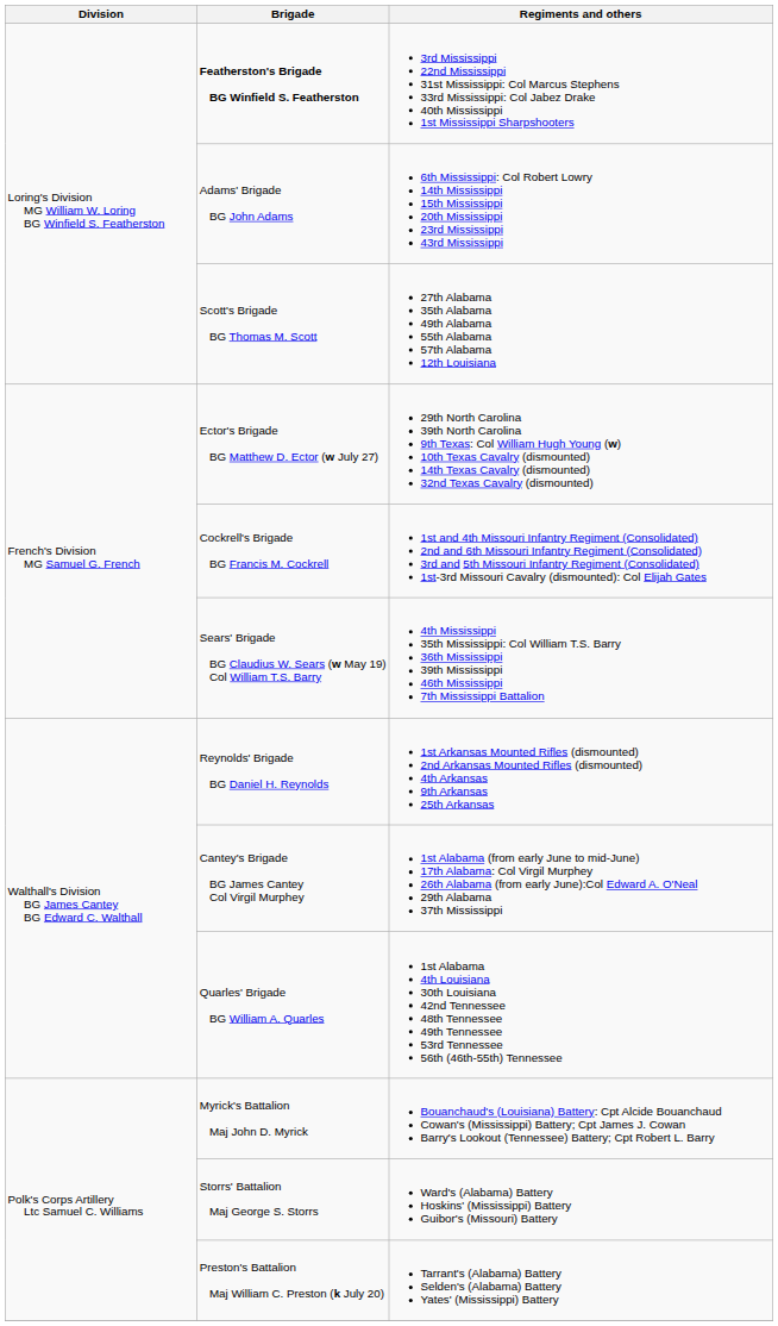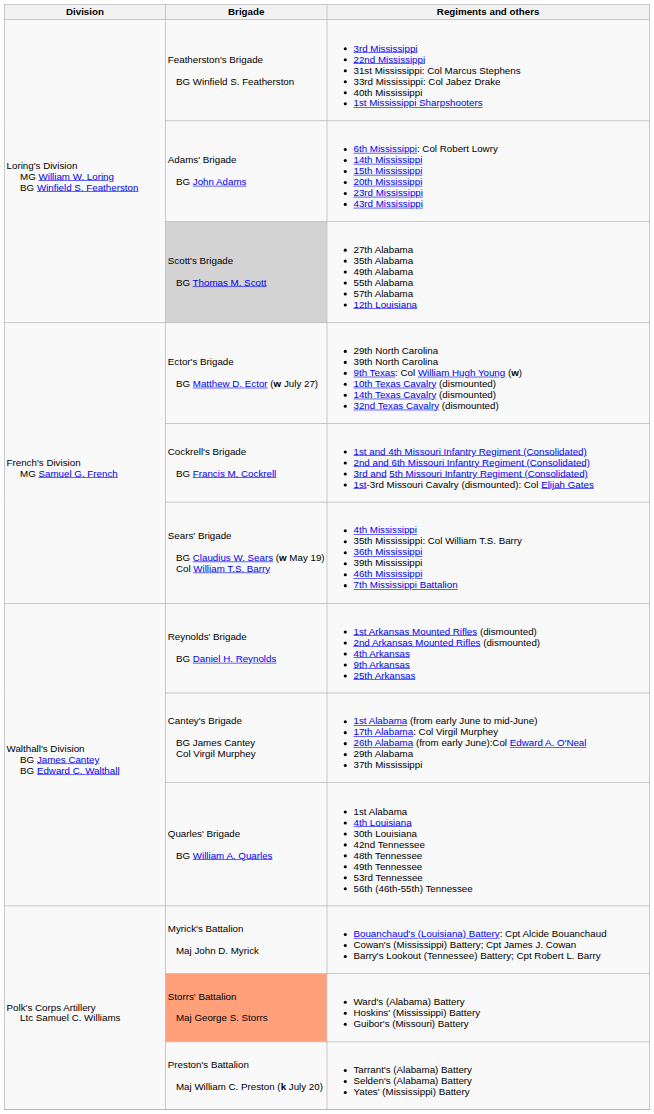Featherston's Brigade BG Winfield S. Featherston | Brigade: bold -> normal
Scott's Brigade BG Thomas M. Scott | Brigade: no background -> lightgrey background
Storrs' Battalion Maj George S. Storrs | Brigade: no background -> lightsalmon background
